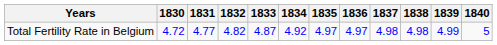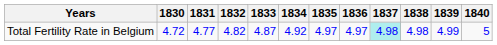row 2 | 1837: no background -> paleturquoise background
